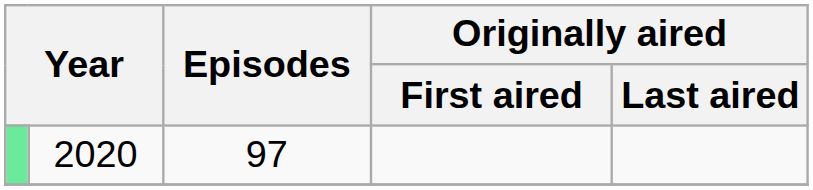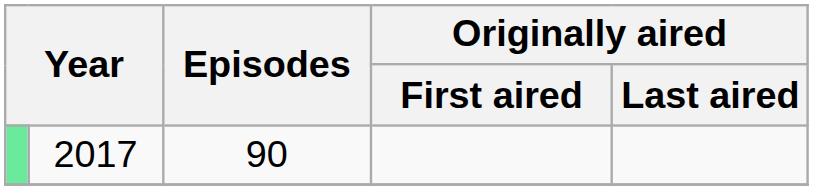row 3 | column 2: 2020 -> 2017
row 3 | Episodes: 97 -> 90
